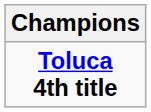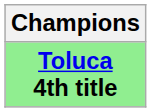row 2 | column 1: no background -> lightgreen background
